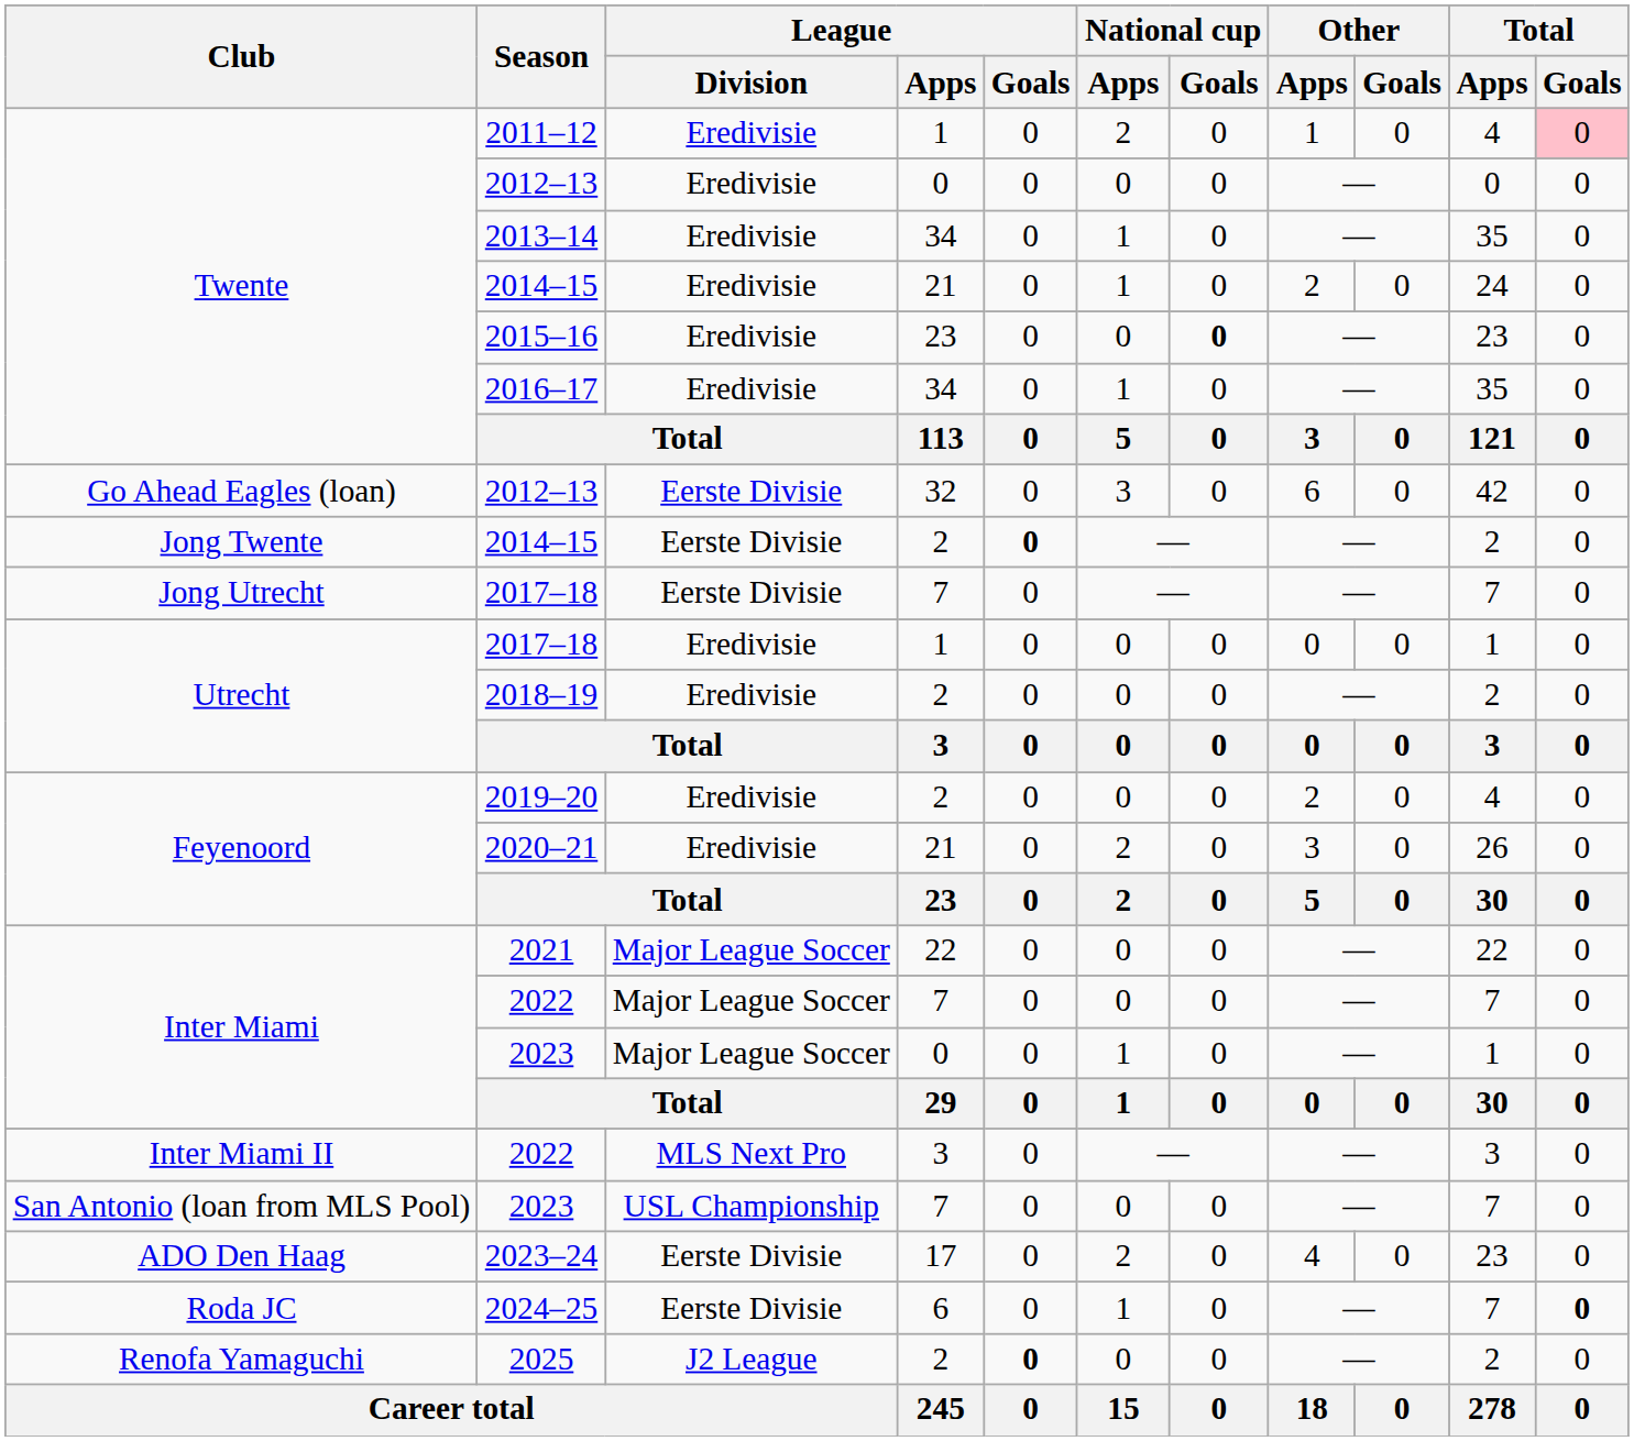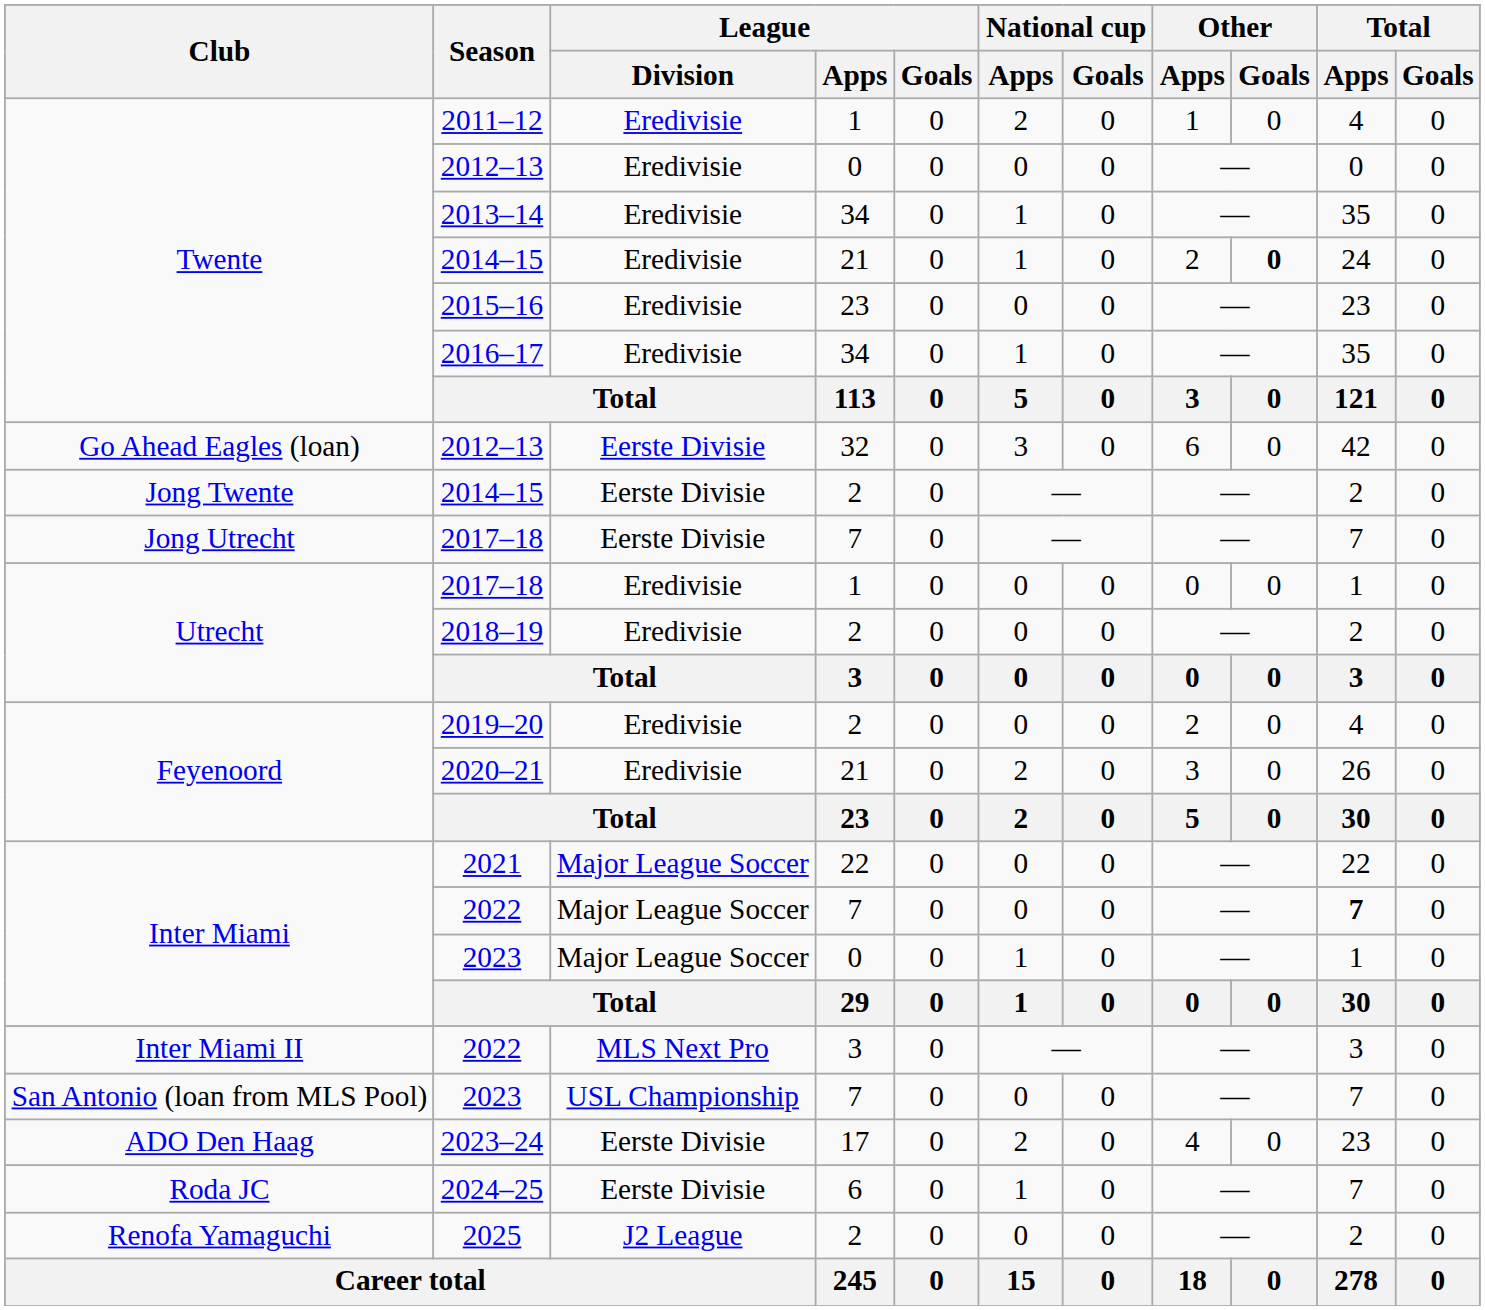2011–12 | Total / Goals: pink background -> no background
Twente / 2014–15 | Other / Goals: normal -> bold
2015–16 | National cup / Goals: bold -> normal
Jong Twente / 2014–15 | League / Goals: bold -> normal
Inter Miami / 2022 | Total / Apps: normal -> bold
2024–25 | Total / Goals: bold -> normal
2025 | League / Goals: bold -> normal
